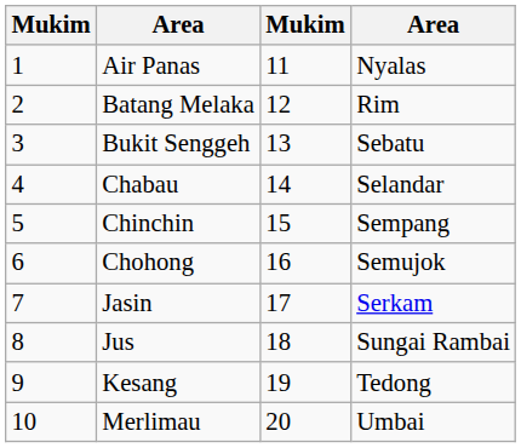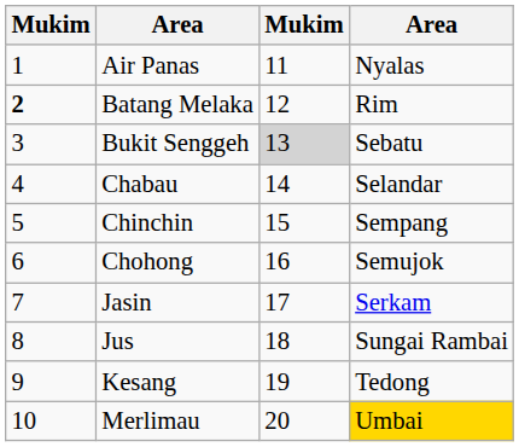Batang Melaka | column 1: normal -> bold
Bukit Senggeh | column 3: no background -> lightgrey background
Merlimau | column 4: no background -> gold background
